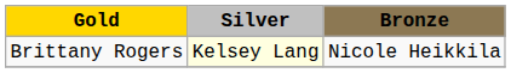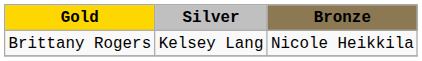Brittany Rogers | Silver: lightyellow background -> no background
